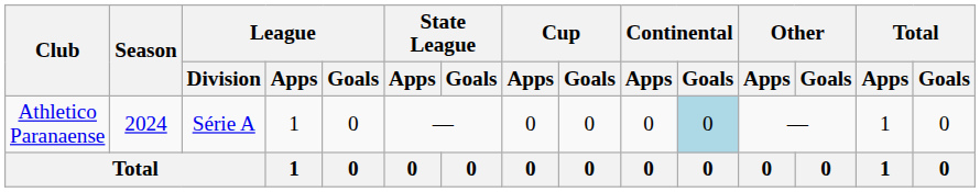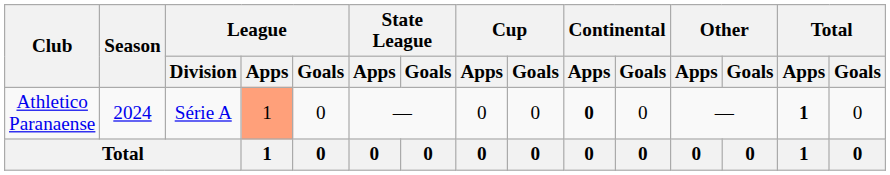Athletico Paranaense | League / Apps: no background -> lightsalmon background
Athletico Paranaense | Continental / Apps: normal -> bold
Athletico Paranaense | Continental / Goals: lightblue background -> no background
Athletico Paranaense | Total / Apps: normal -> bold
